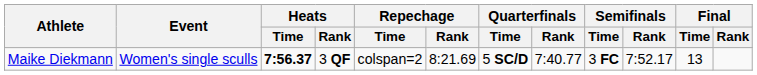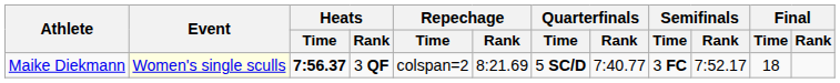Maike Diekmann | Event: no background -> lightyellow background
Maike Diekmann | Final / Time: 13 -> 18
